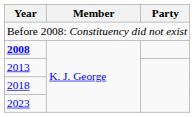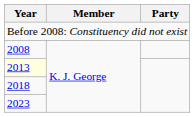2008 | Year: bold -> normal
2013 | Year: no background -> lightyellow background
